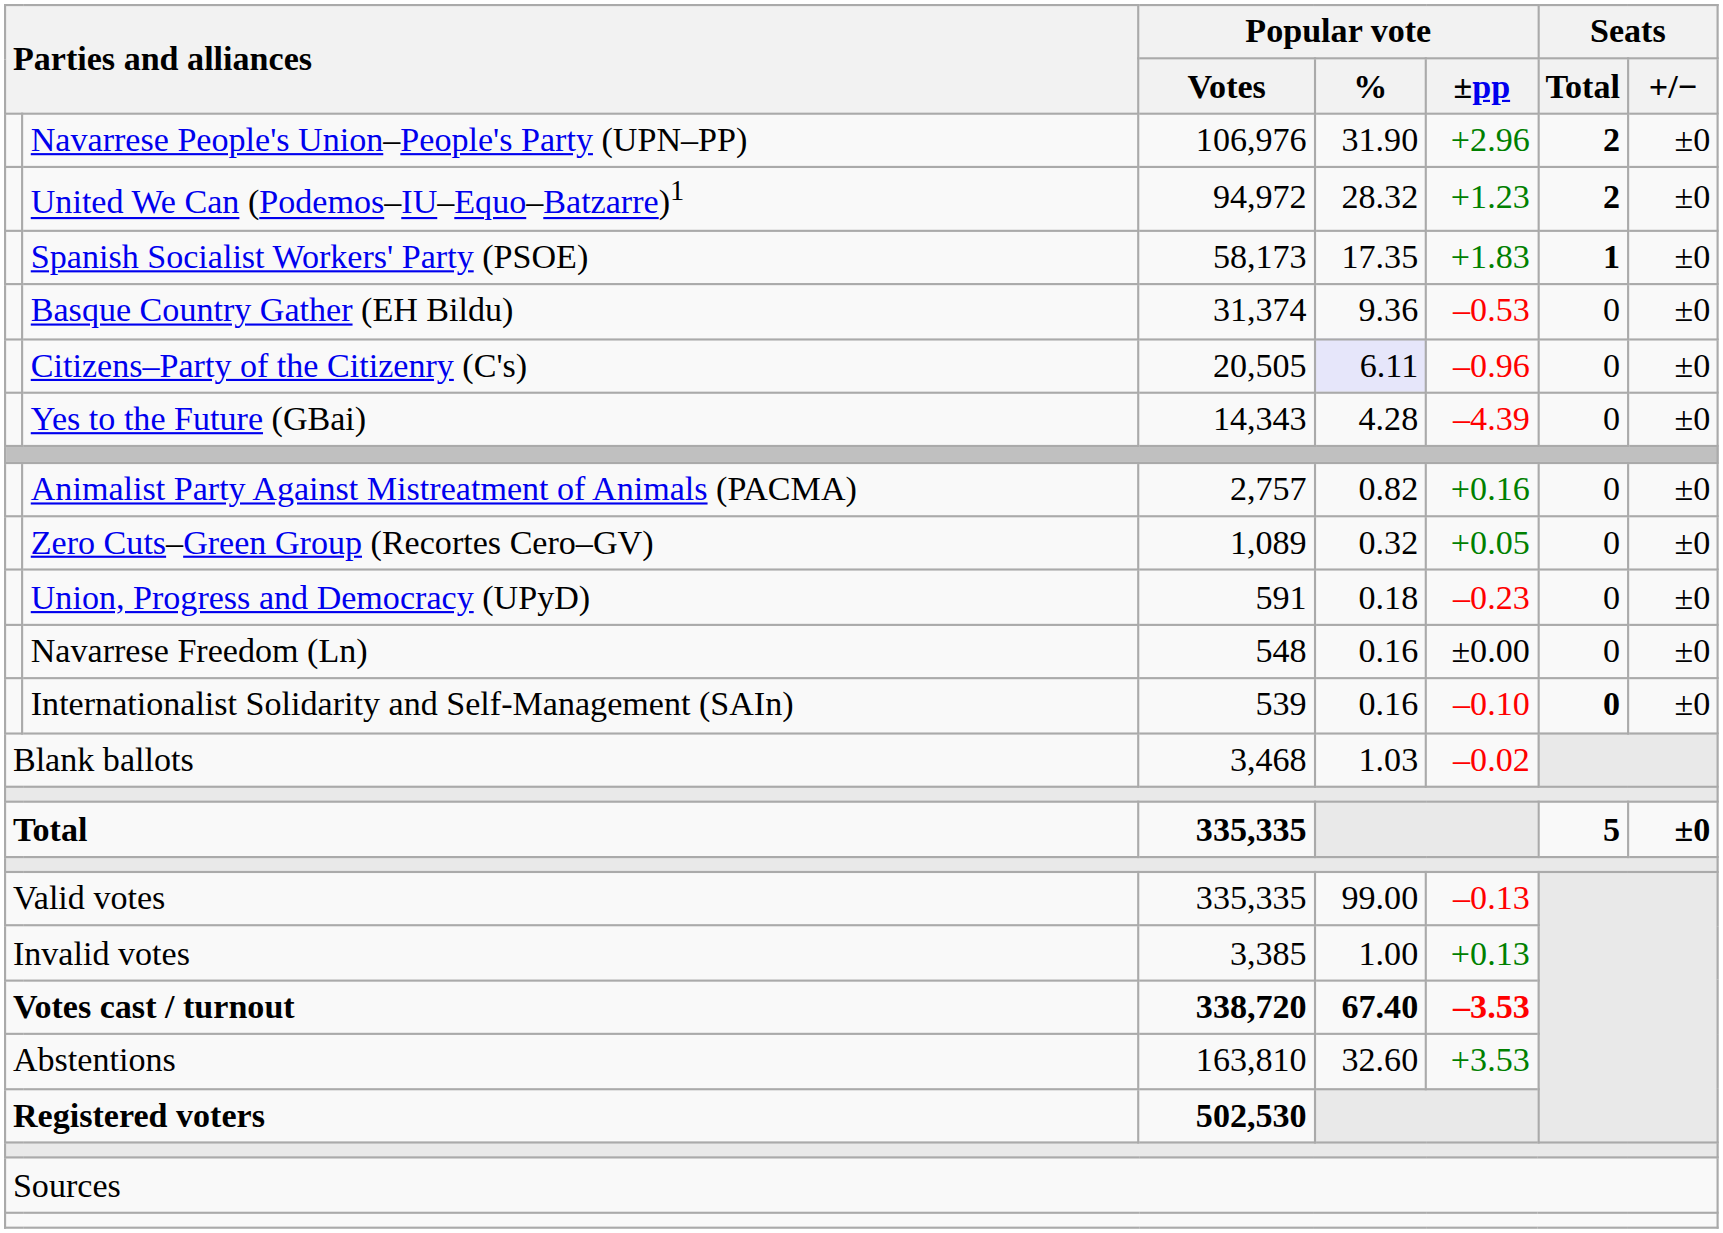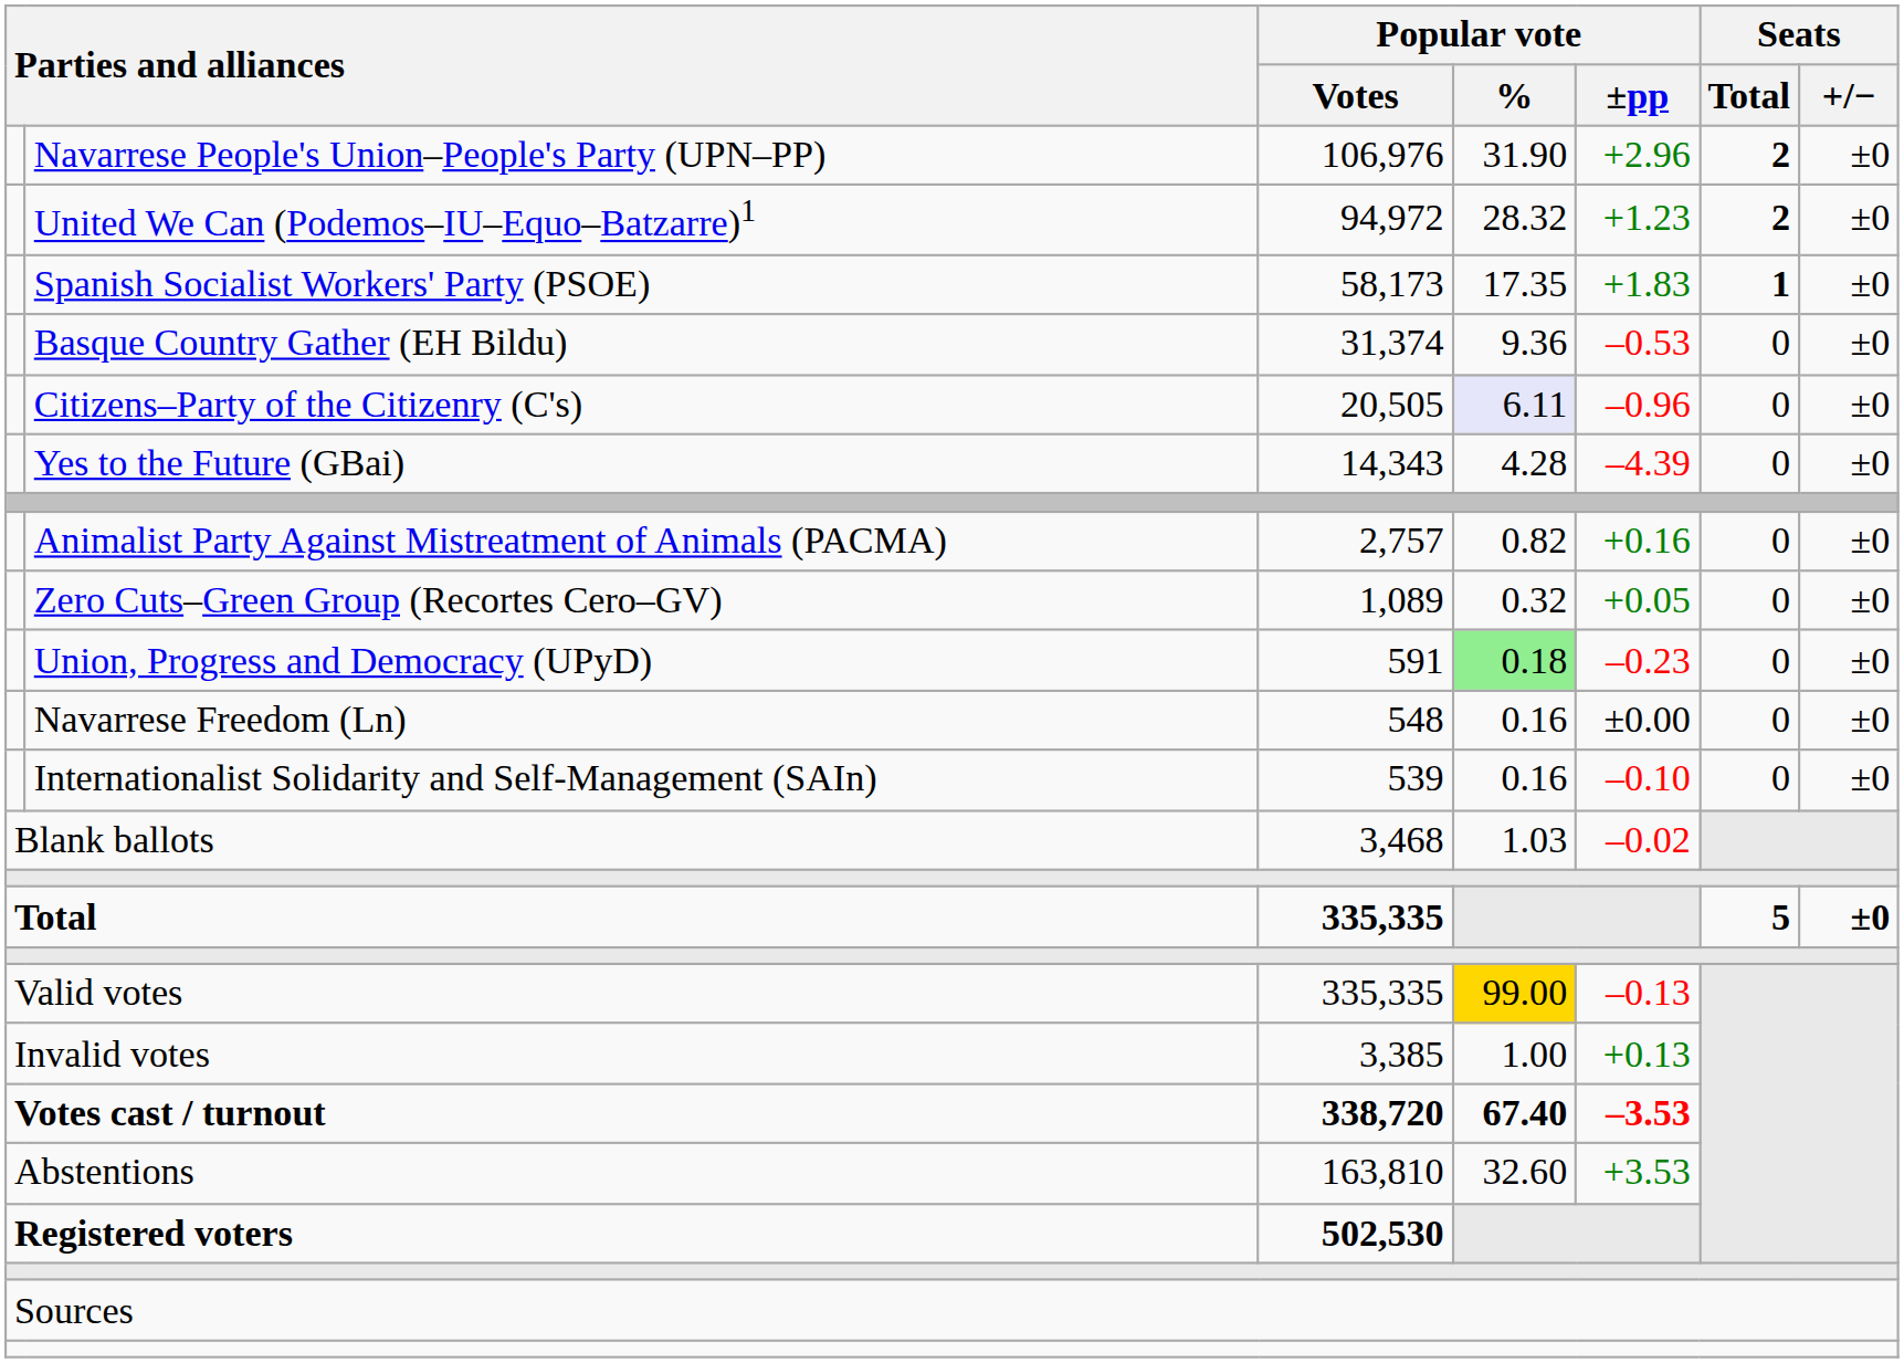Union, Progress and Democracy (UPyD) | Popular vote / %: no background -> lightgreen background
Internationalist Solidarity and Self-Management (SAIn) | Seats / Total: bold -> normal
Valid votes | Popular vote / %: no background -> gold background
